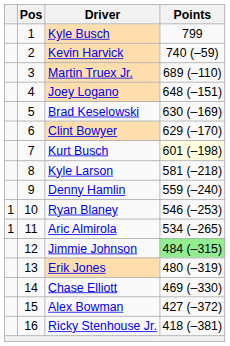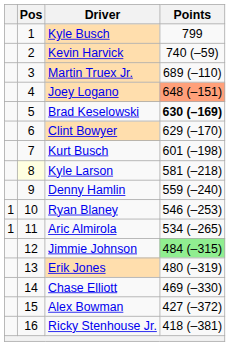Joey Logano | Points: no background -> lightsalmon background
Brad Keselowski | Points: normal -> bold
Kurt Busch | Points: lightyellow background -> no background
Kyle Larson | Pos: no background -> lightyellow background
